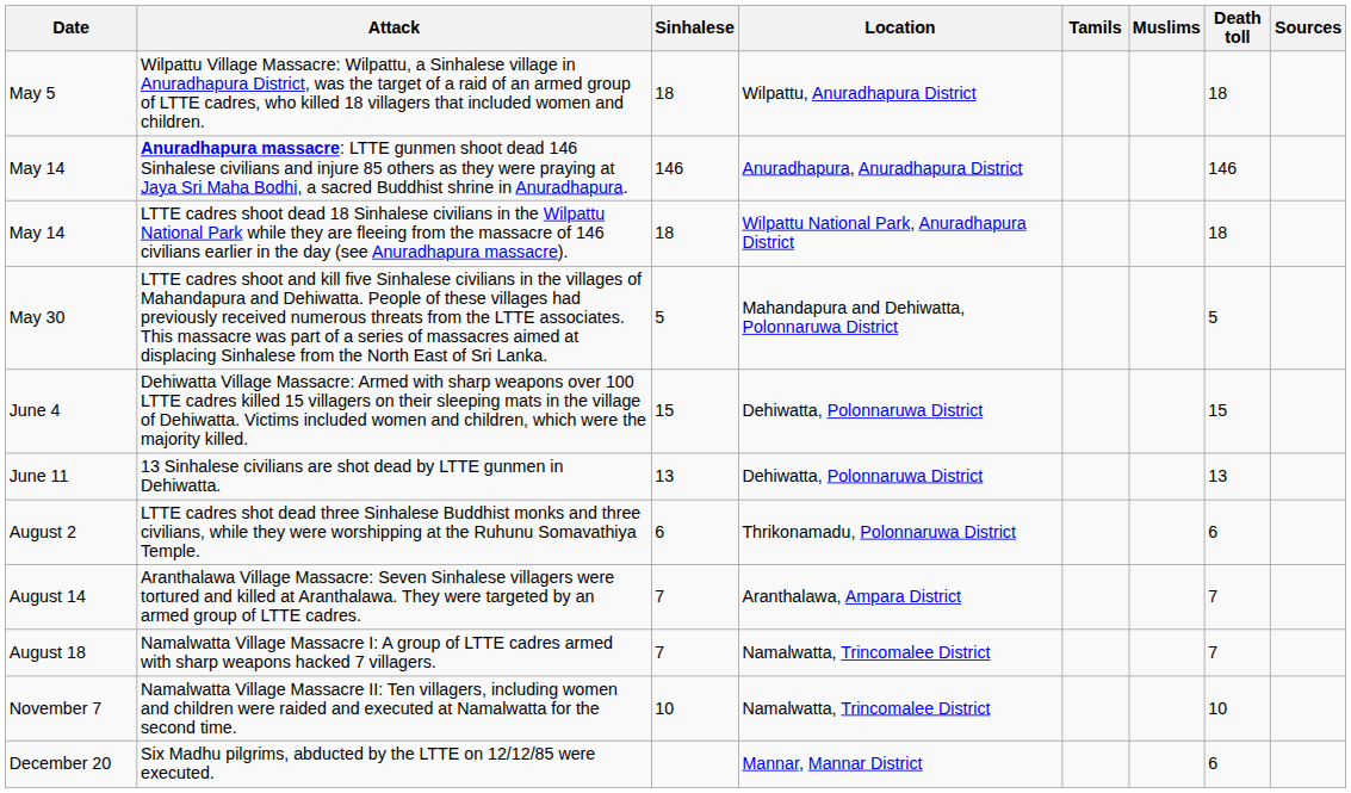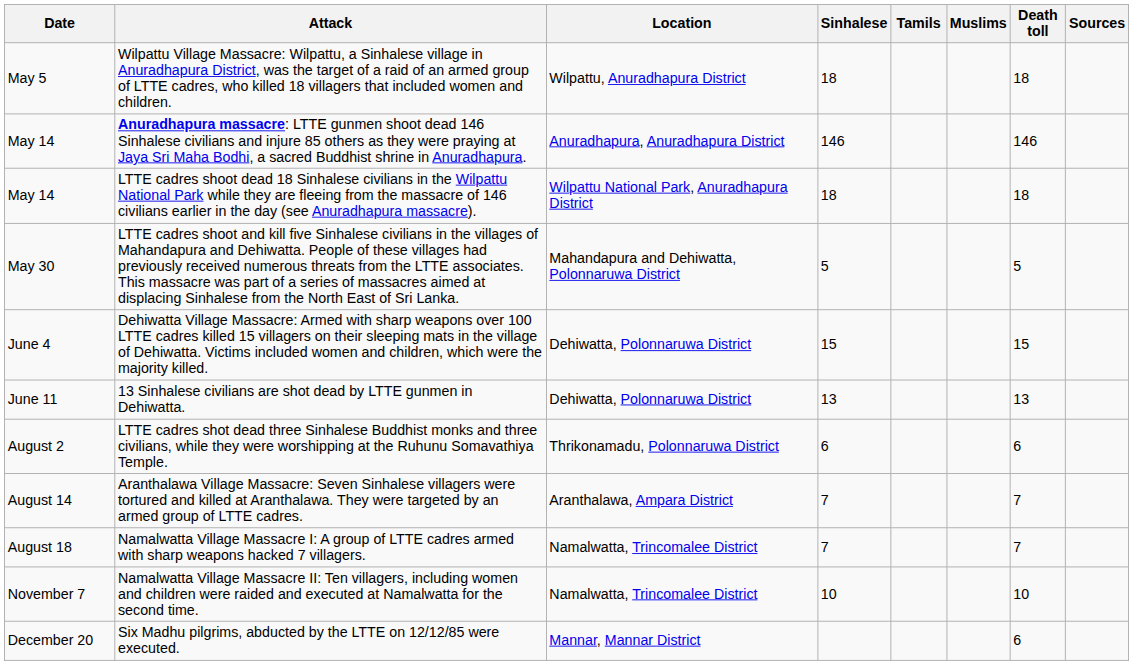columns swapped: Location <-> Sinhalese
